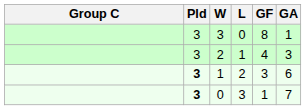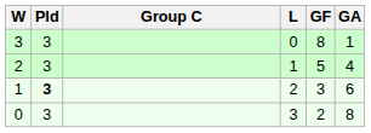columns swapped: Group C <-> W
row 3 | GF: 4 -> 5
row 3 | GA: 3 -> 4
row 5 | Pld: bold -> normal
row 5 | GF: 1 -> 2
row 5 | GA: 7 -> 8
